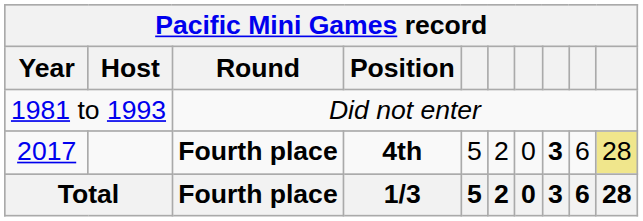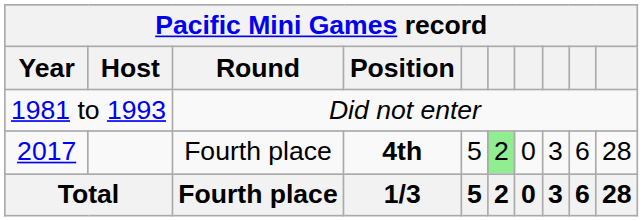2017 | Round: bold -> normal
2017 | column 6: no background -> lightgreen background
2017 | column 8: bold -> normal
2017 | column 10: khaki background -> no background
